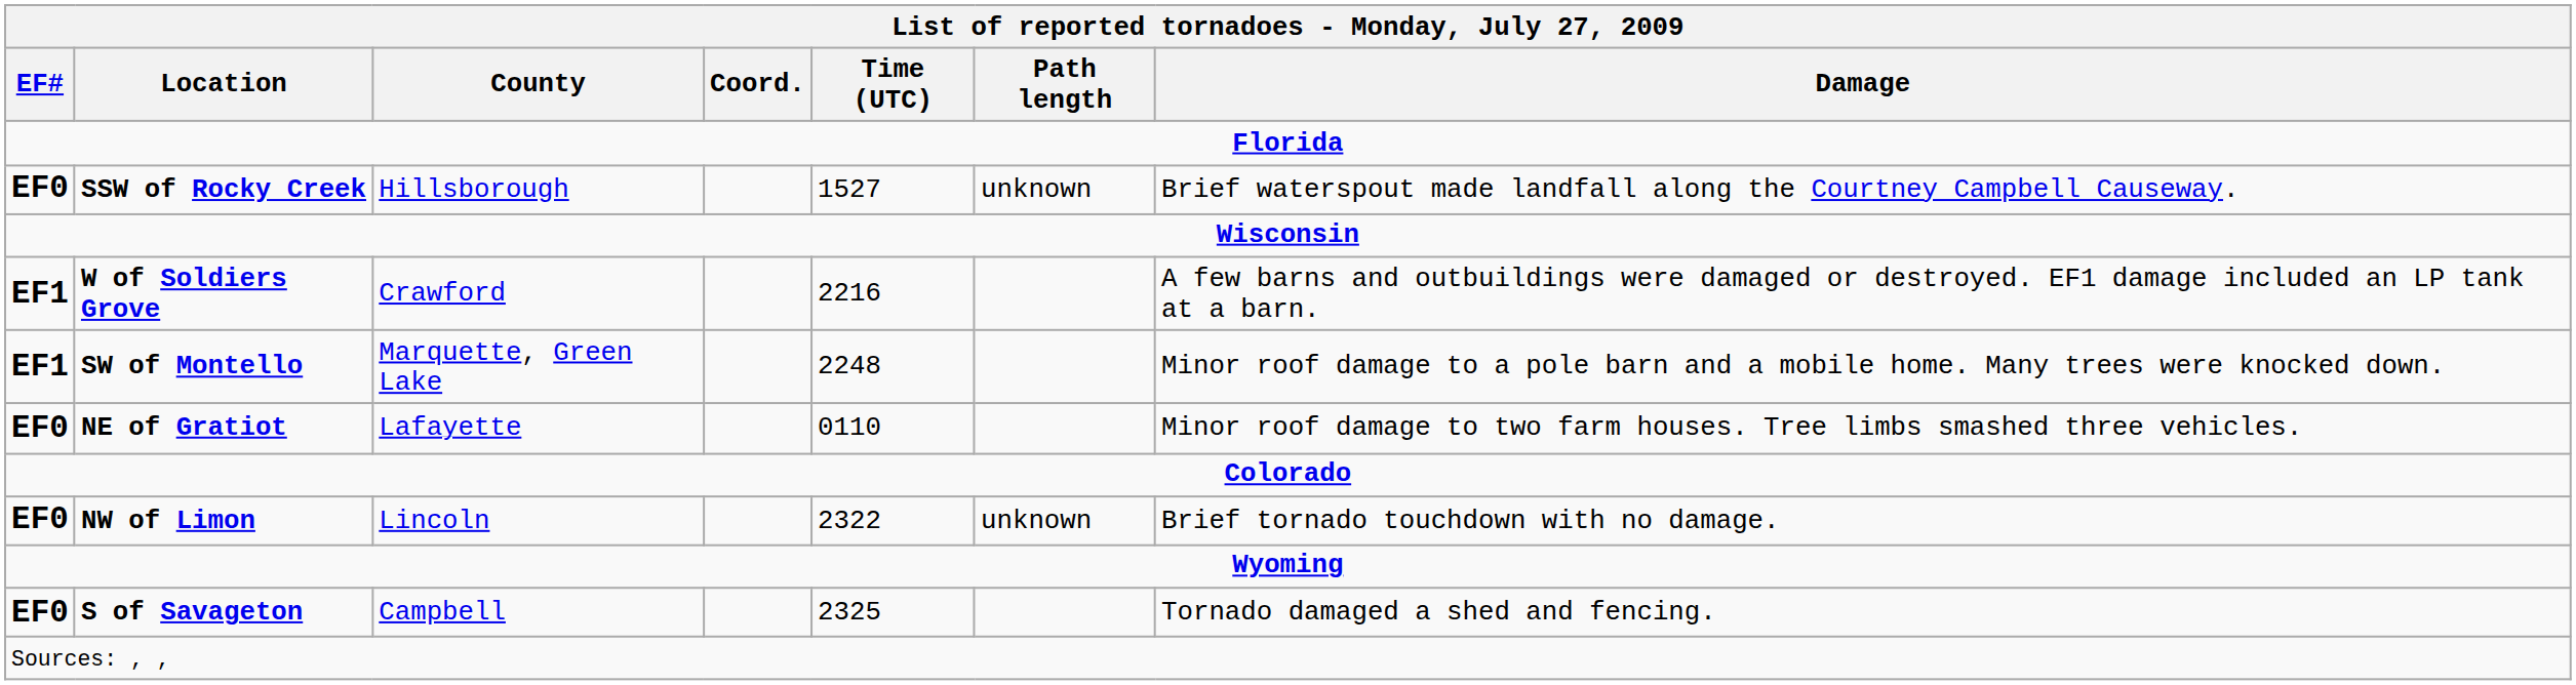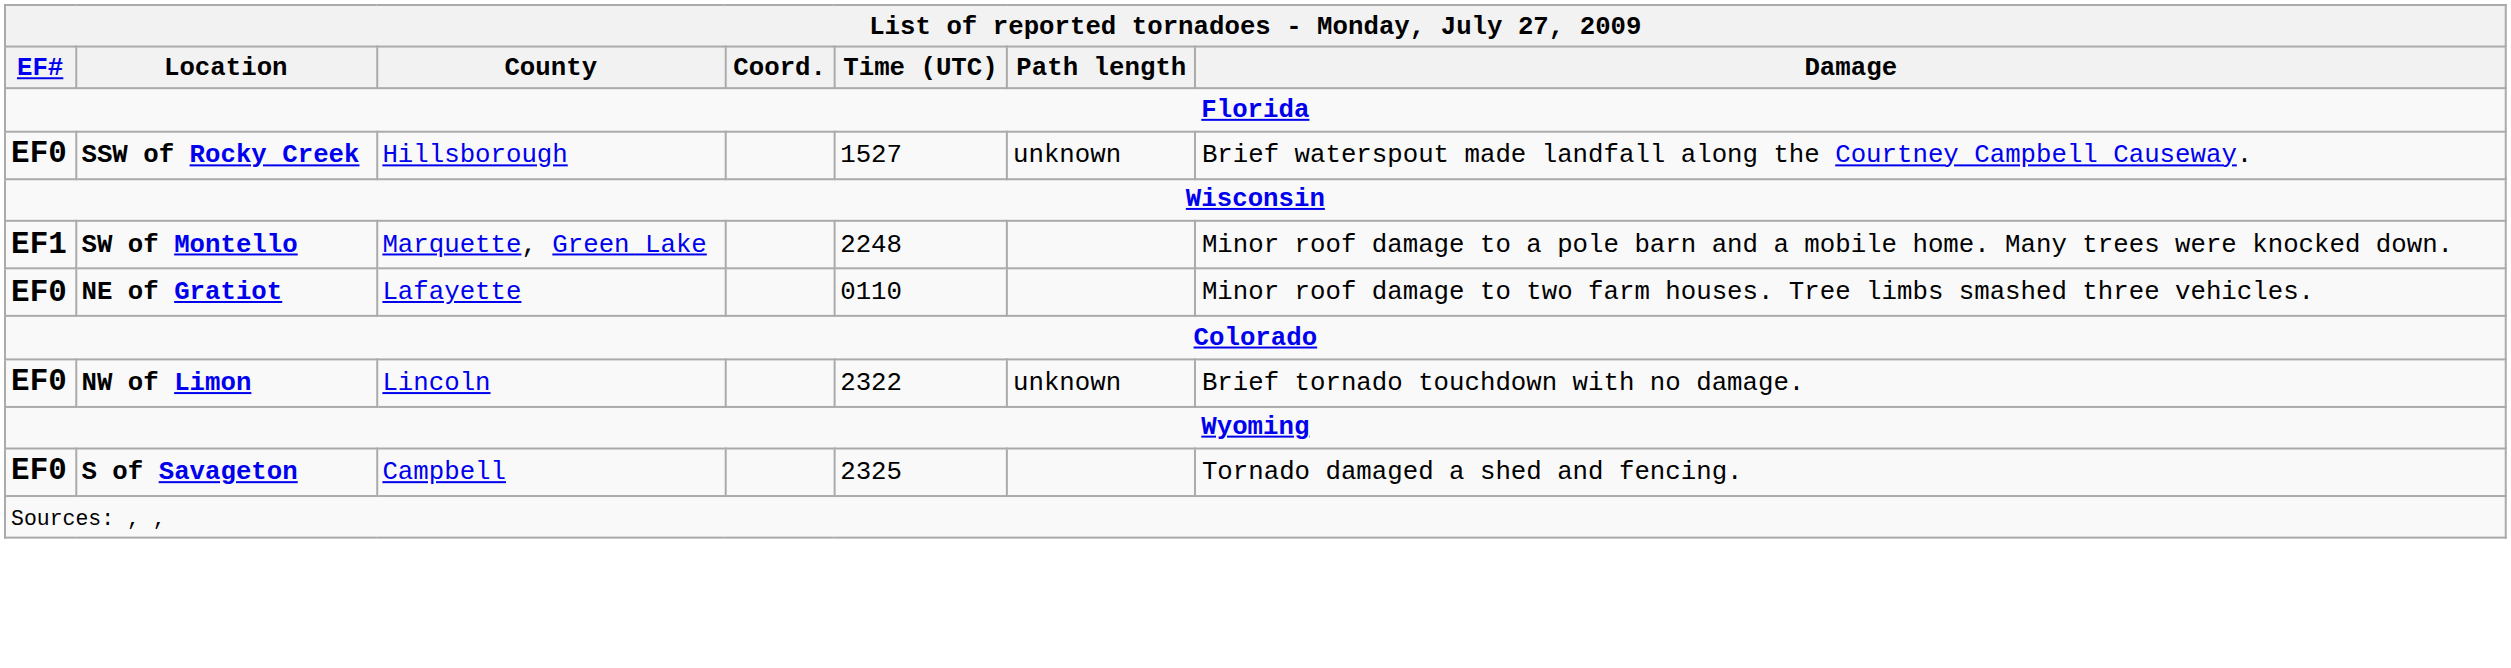- row: EF1 | W of Soldiers Grove | Crawford | 2216 | A few barns and outbuildings were damaged or destroyed. EF1 damage included an LP tank at a barn.
